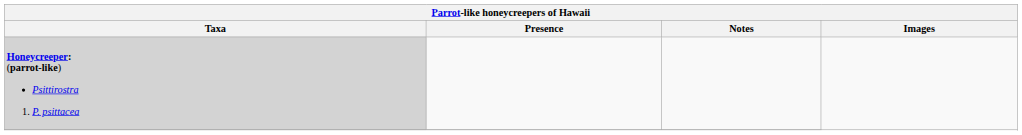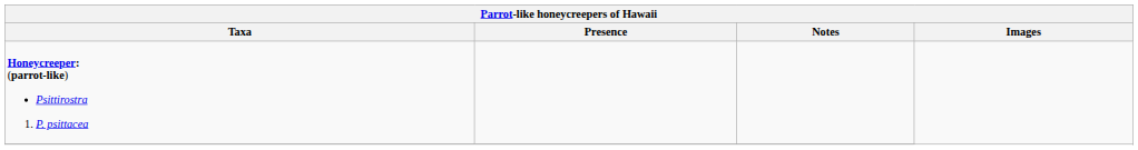Honeycreeper: (parrot-like) Psittirostra P. psittacea | Taxa: lightgrey background -> no background
